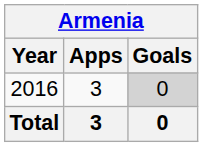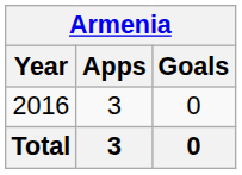2016 | Goals: lightgrey background -> no background
